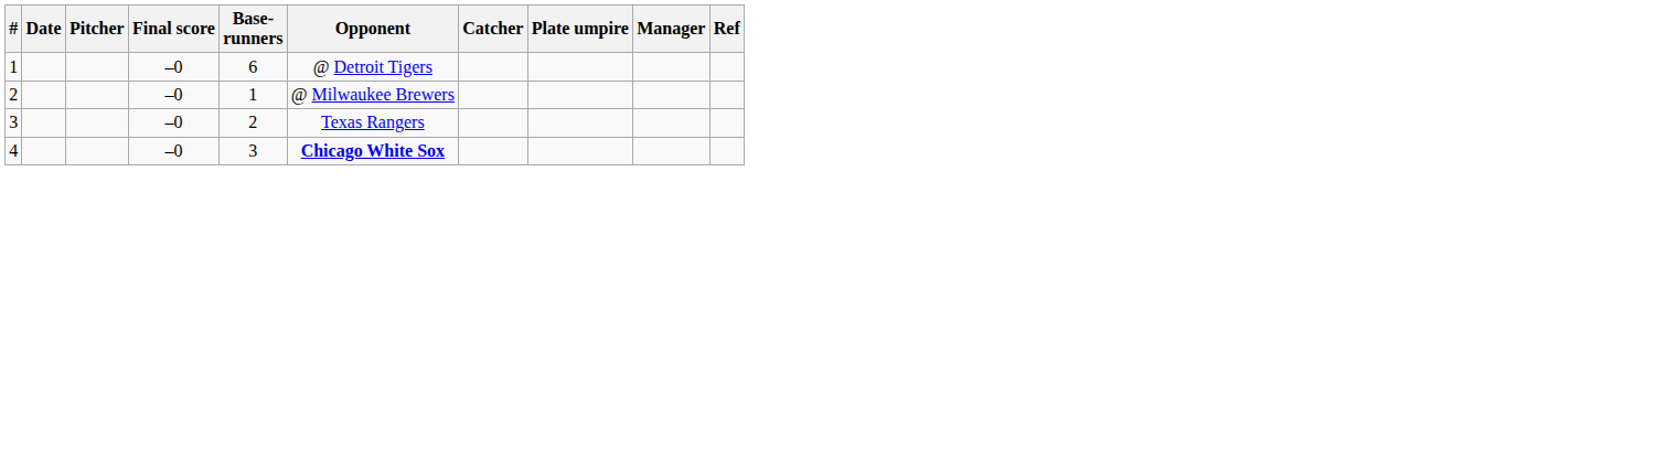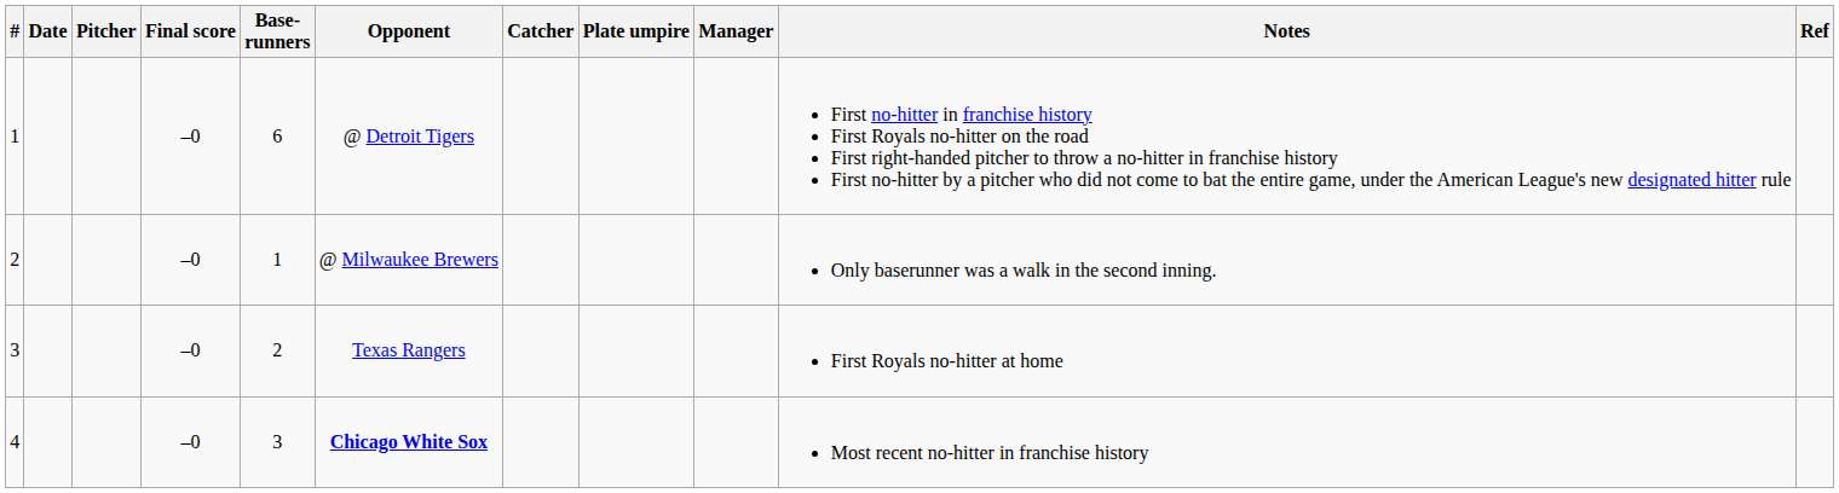+ column: Notes | First no-hitter in franchise history First Royals no-hitter on the road First right-handed pitcher to throw a no-hitter in franchise history First no-hitter by a pitcher who did not come to bat the entire game, under the American League's new designated hitter rule | Only baserunner was a walk in the second inning. | First Royals no-hitter at home | Most recent no-hitter in franchise history
